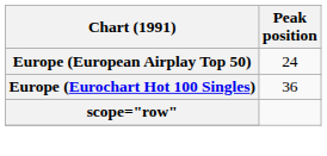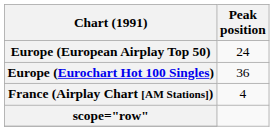+ row: France (Airplay Chart [AM Stations]) | 4
